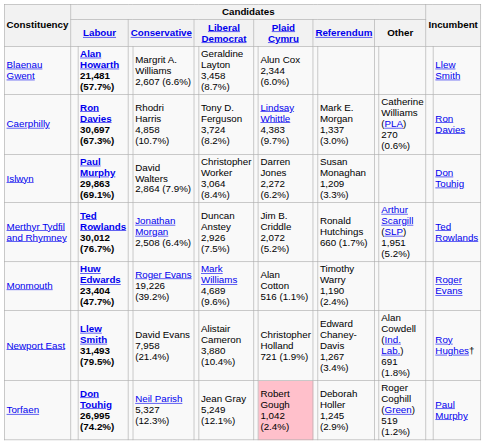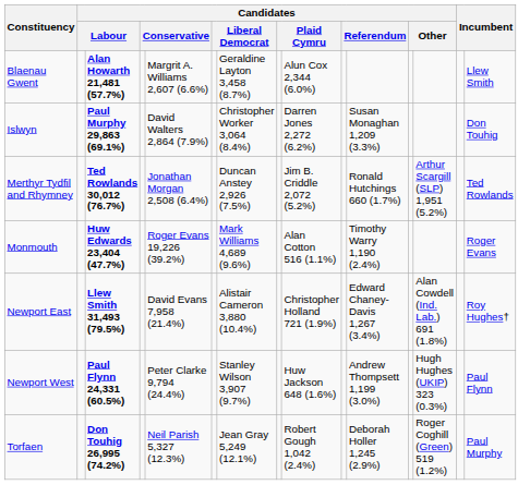- row: Caerphilly | Ron Davies 30,697 (67.3%) | Rhodri Harris 4,858 (10.7%) | Tony D. Ferguson 3,724 (8.2%) | Lindsay Whittle 4,383 (9.7%) | Mark E. Morgan 1,337 (3.0%) | Catherine Williams (PLA) 270 (0.6%) | Ron Davies
+ row: Newport West | Paul Flynn 24,331 (60.5%) | Peter Clarke 9,794 (24.4%) | Stanley Wilson 3,907 (9.7%) | Huw Jackson 648 (1.6%) | Andrew Thompsett 1,199 (3.0%) | Hugh Hughes (UKIP) 323 (0.3%) | Paul Flynn
Torfaen | column 9: pink background -> no background
